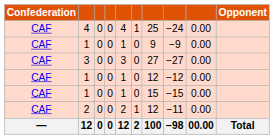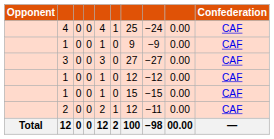columns swapped: Opponent <-> Confederation
